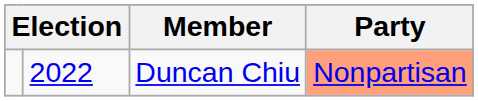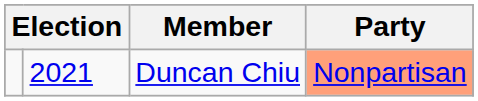Duncan Chiu | column 2: 2022 -> 2021
